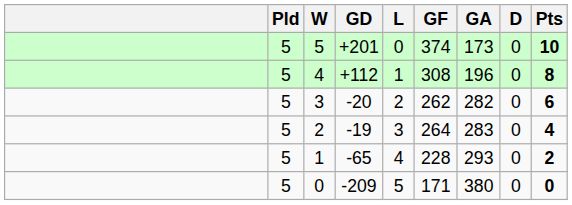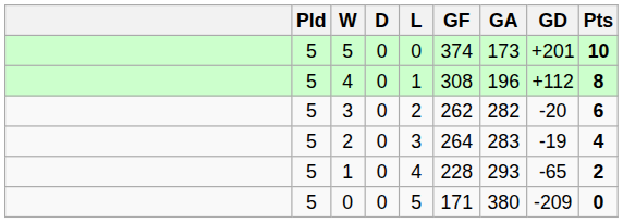columns swapped: D <-> GD
